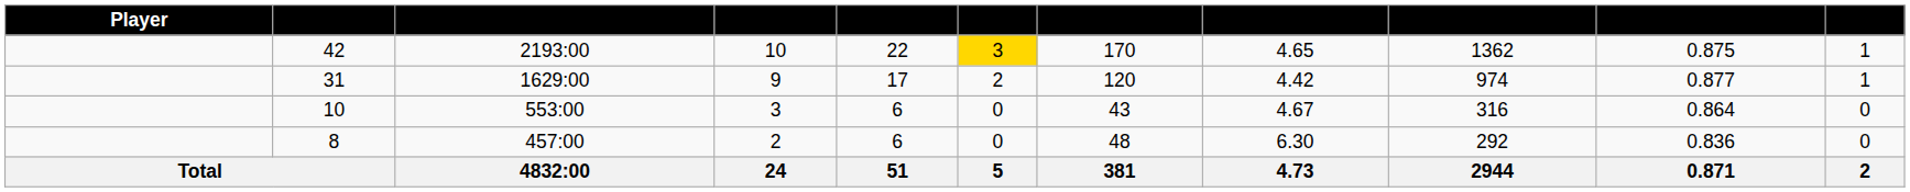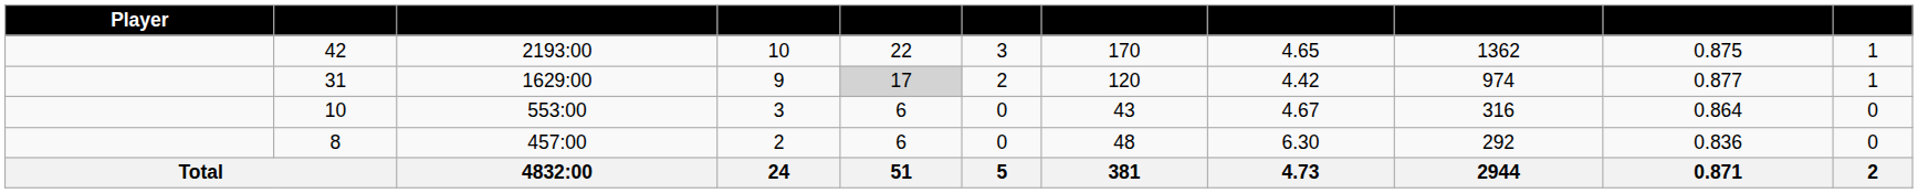42 | column 6: gold background -> no background
31 | column 5: no background -> lightgrey background
